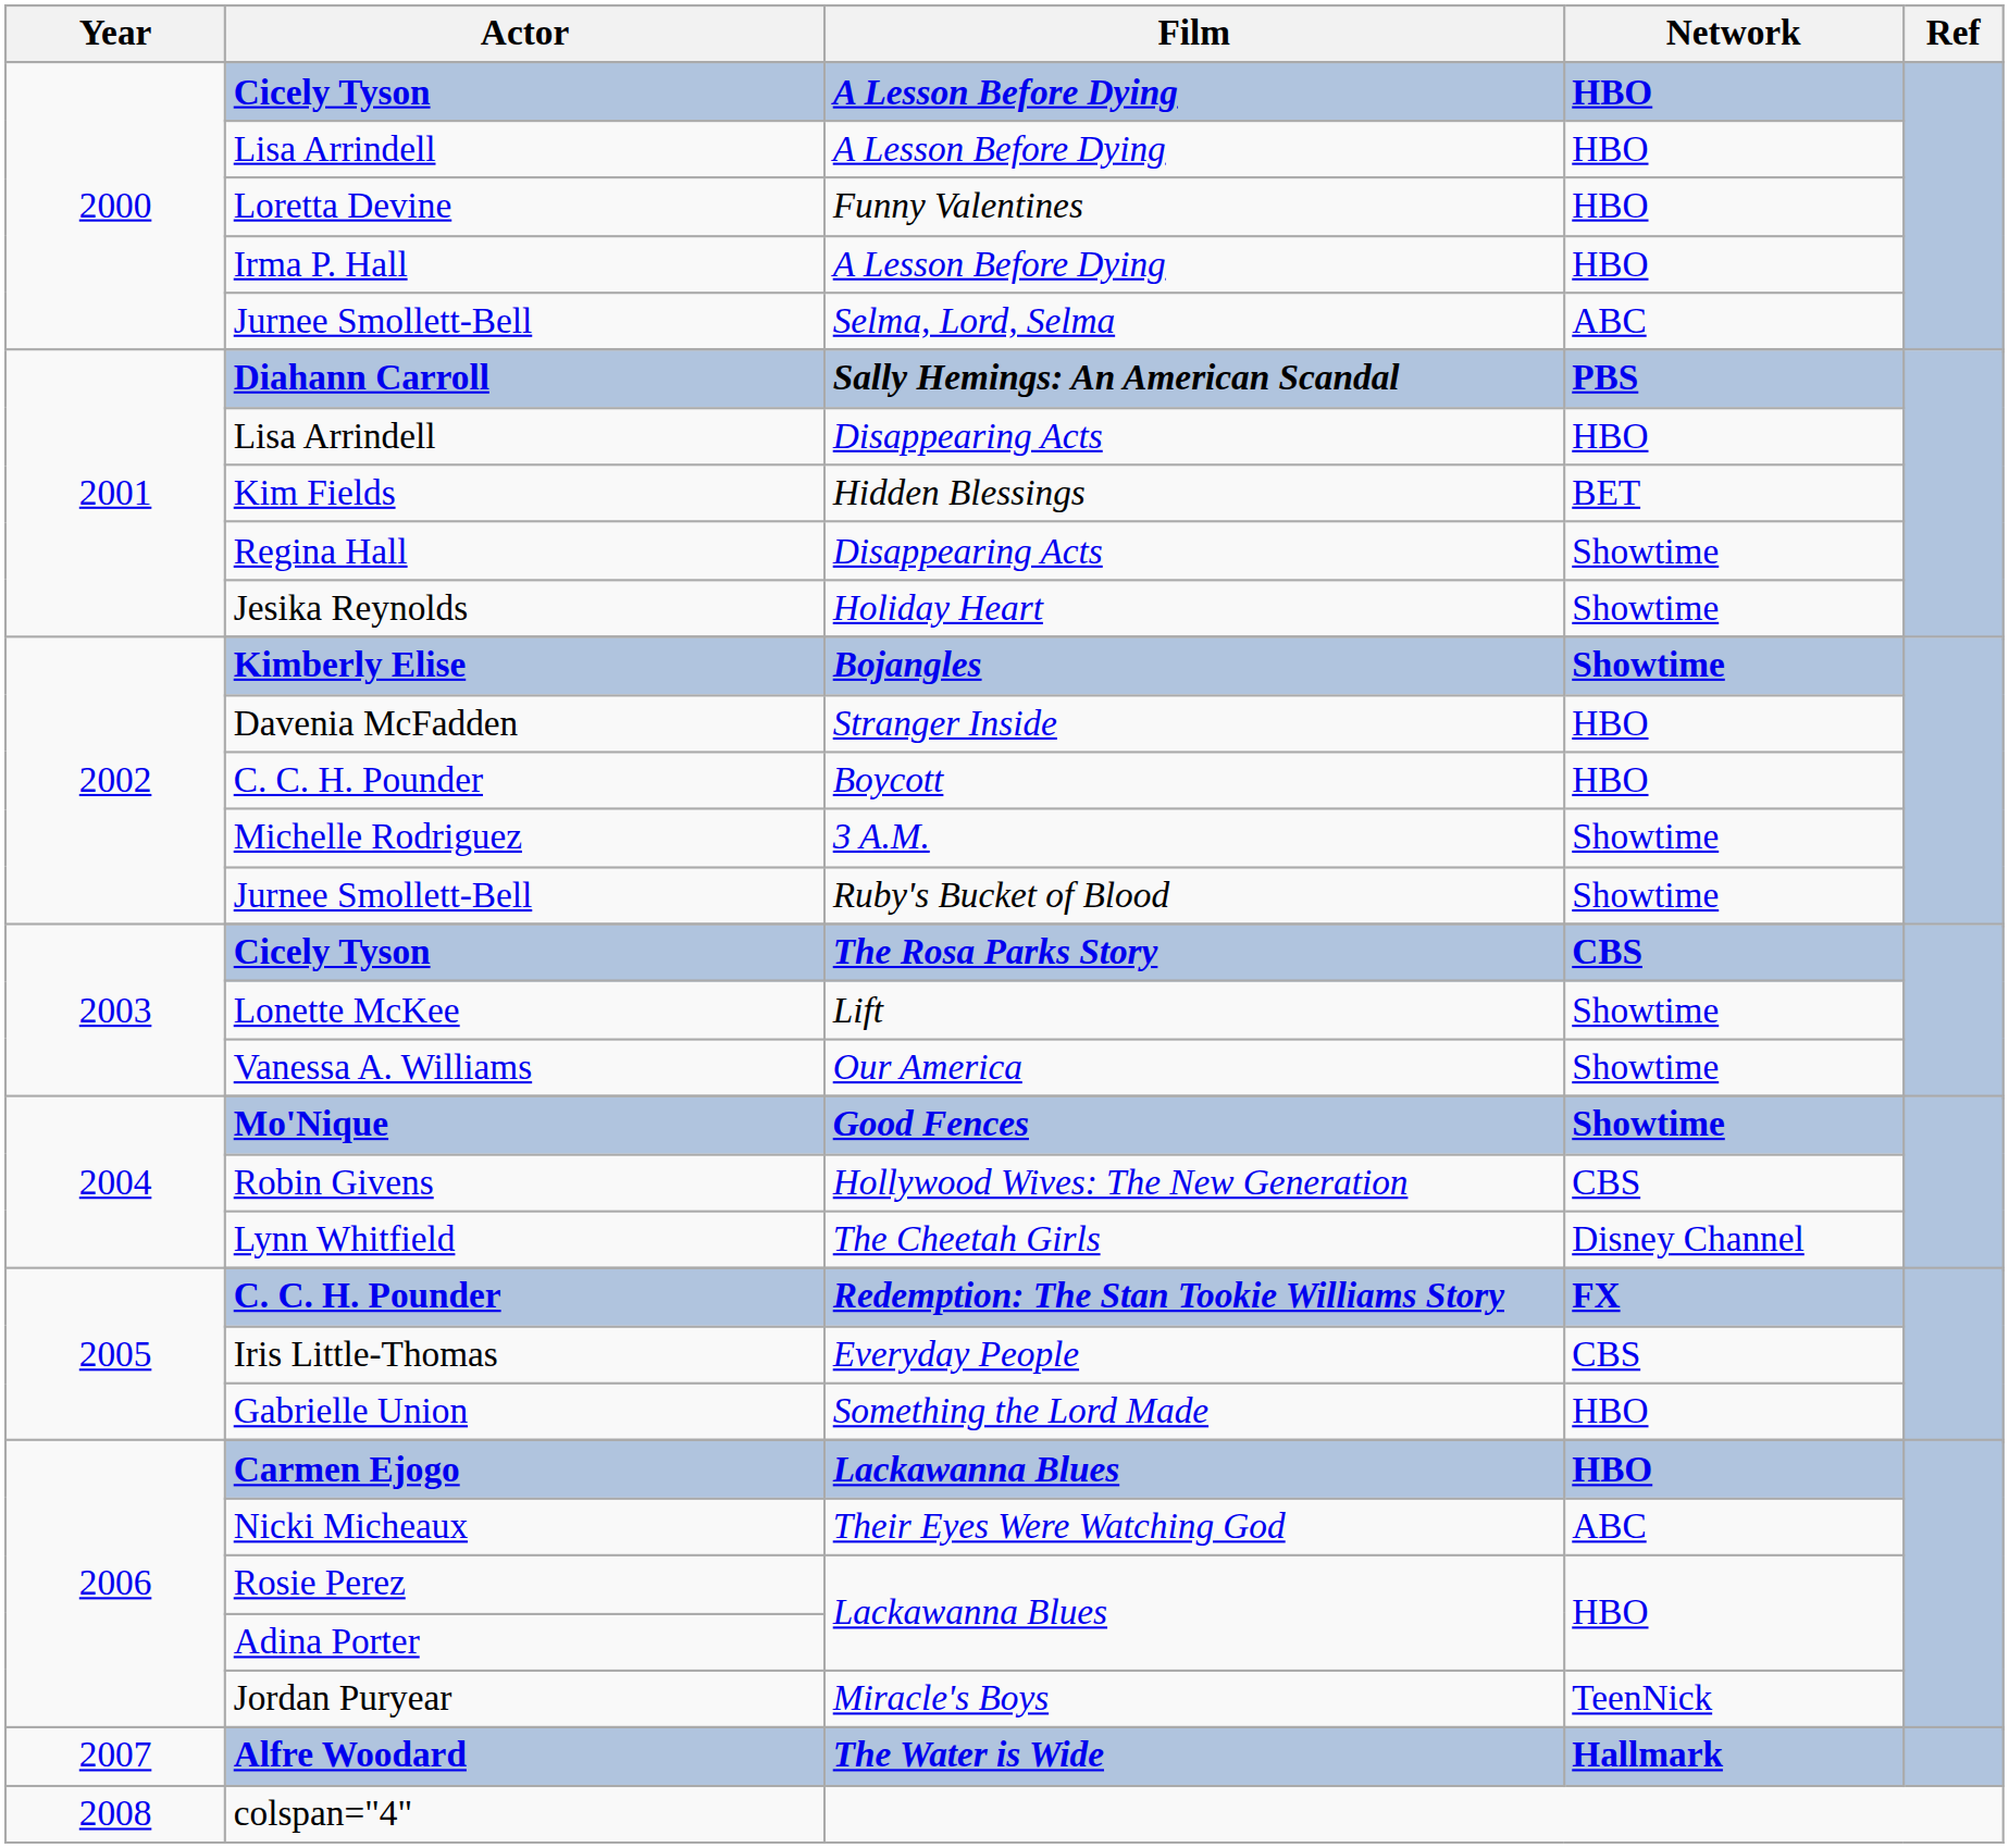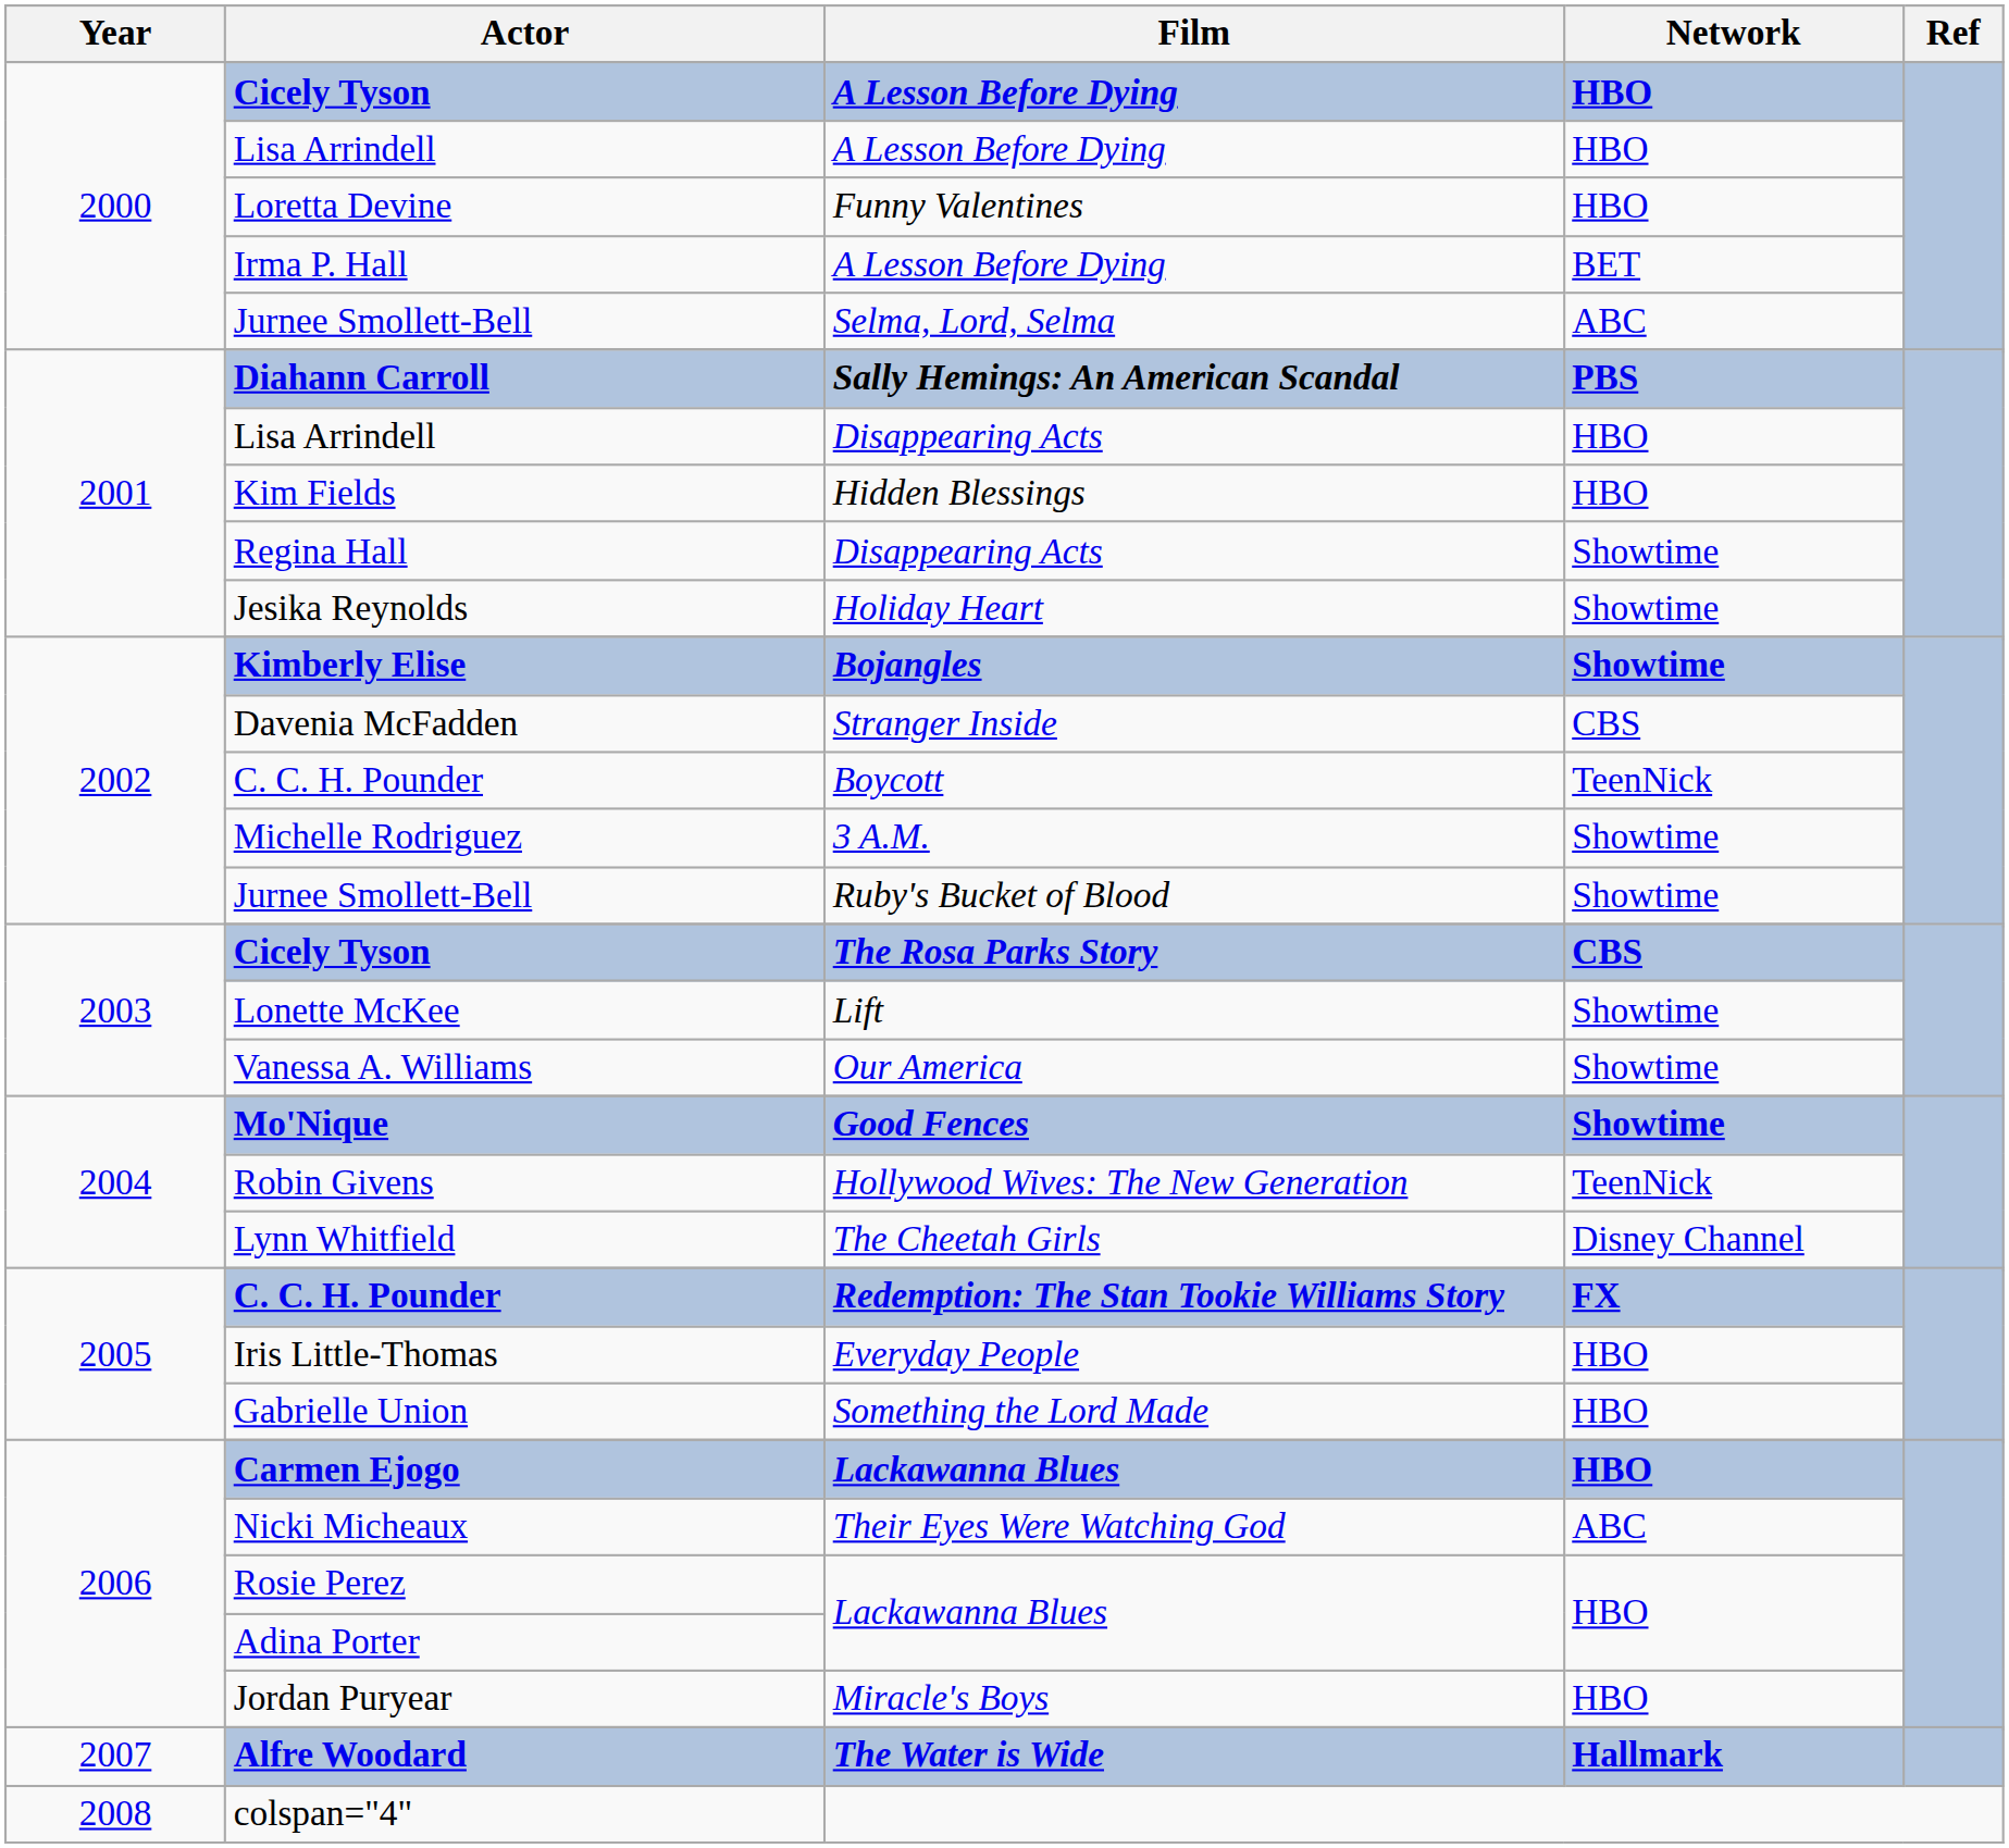Irma P. Hall | Network: HBO -> BET
Kim Fields | Network: BET -> HBO
Davenia McFadden | Network: HBO -> CBS
2002 / C. C. H. Pounder | Network: HBO -> TeenNick
Robin Givens | Network: CBS -> TeenNick
Iris Little-Thomas | Network: CBS -> HBO
Jordan Puryear | Network: TeenNick -> HBO
